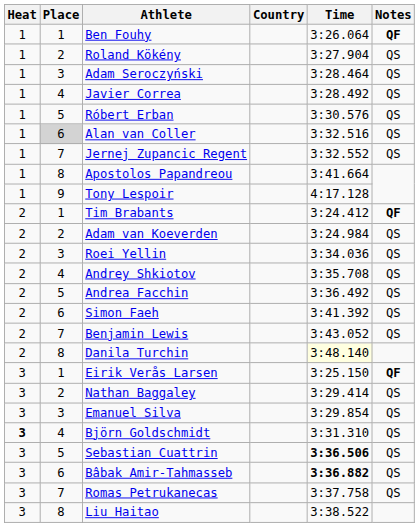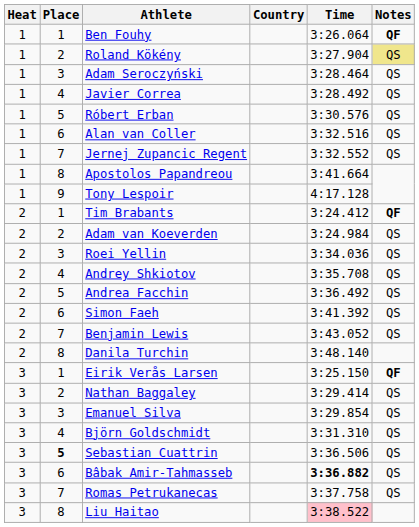Roland Kökény | Notes: no background -> khaki background
Alan van Coller | Place: lightgrey background -> no background
Danila Turchin | Time: lightyellow background -> no background
Björn Goldschmidt | Heat: bold -> normal
Sebastian Cuattrin | Place: normal -> bold
Sebastian Cuattrin | Time: bold -> normal
Liu Haitao | Time: no background -> pink background
